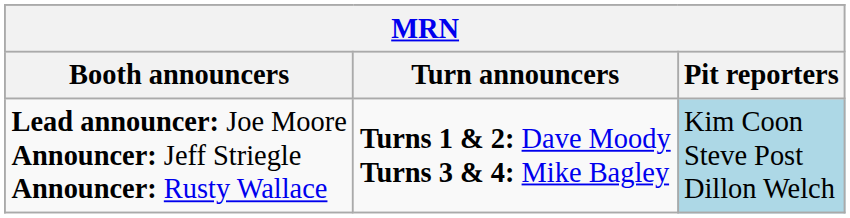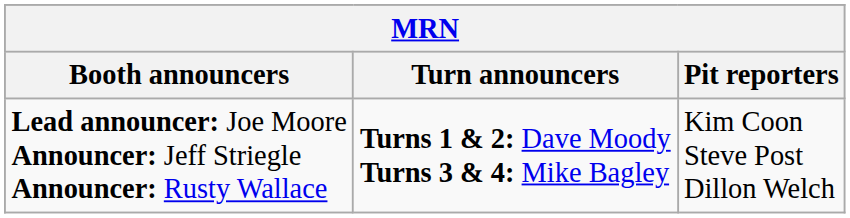row 3 | Pit reporters: lightblue background -> no background
